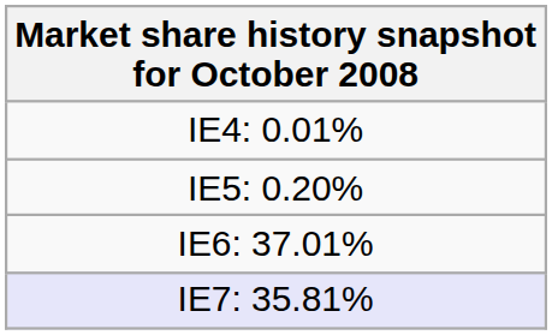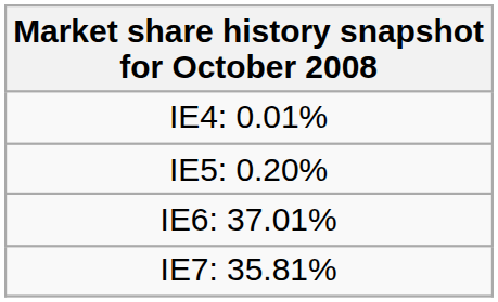row 5 | column 1: lavender background -> no background
